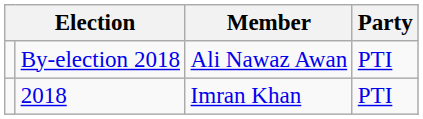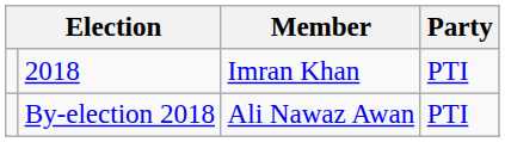rows swapped: 2018 <-> By-election 2018
